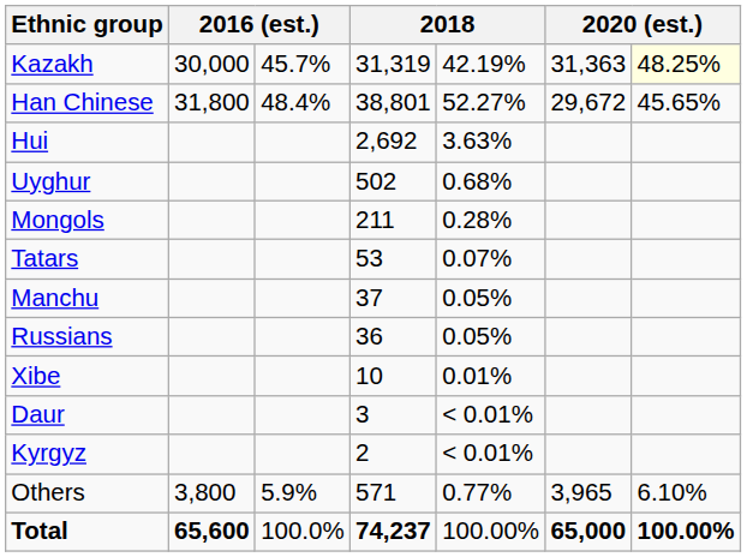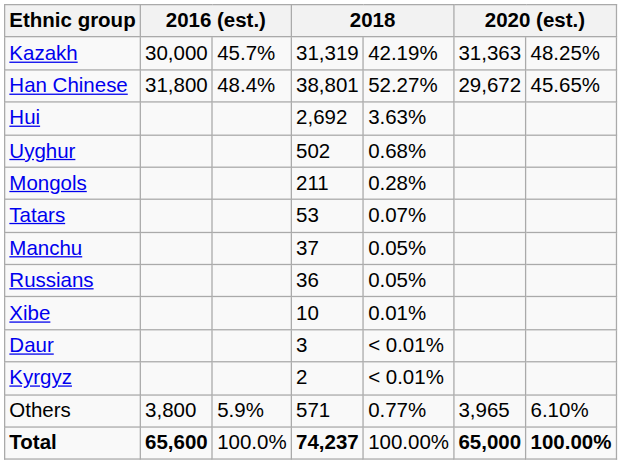Kazakh | column 7: lightyellow background -> no background
